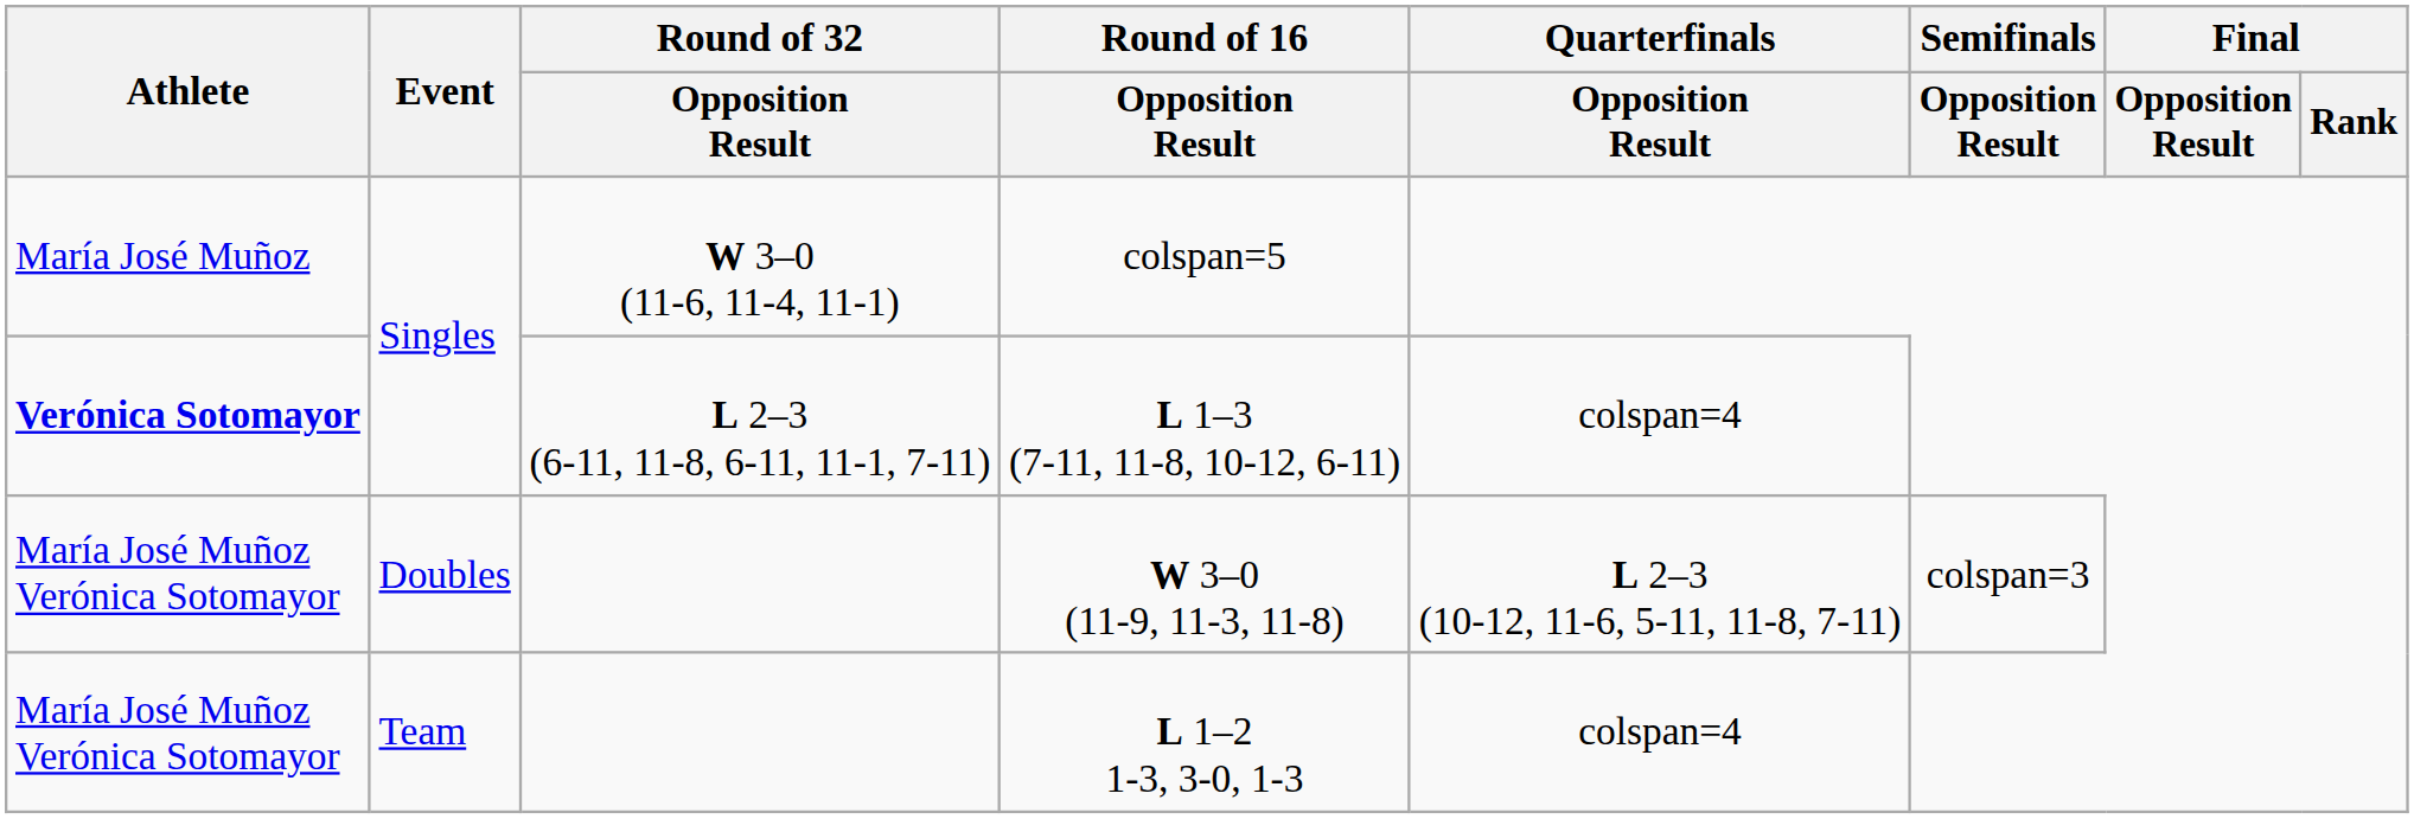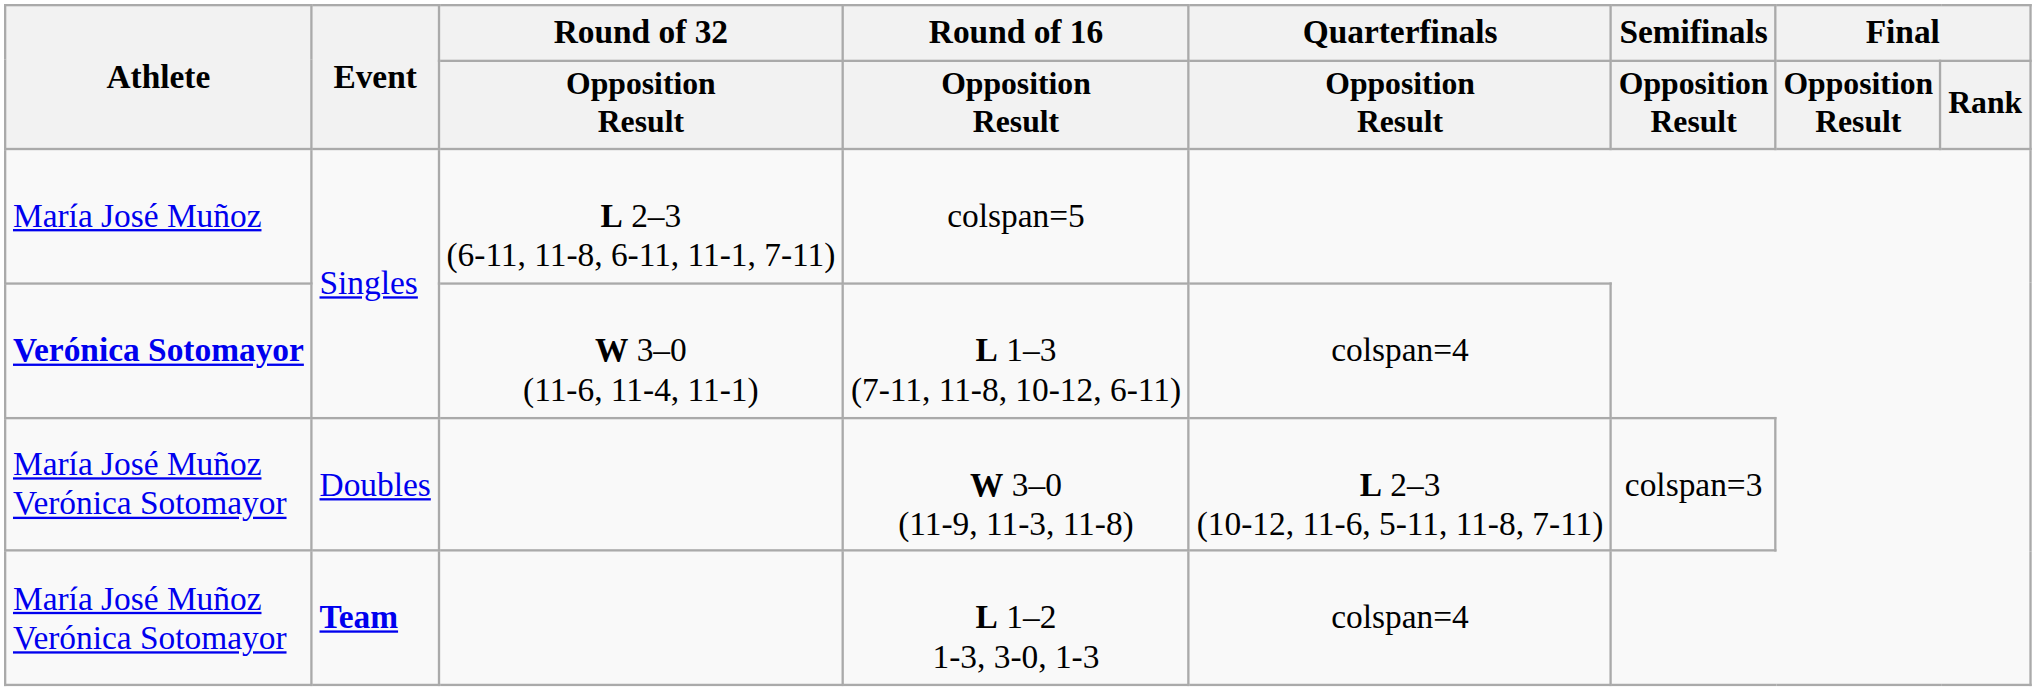colspan=5 | Round of 32 / Opposition Result: W 3–0 (11-6, 11-4, 11-1) -> L 2–3 (6-11, 11-8, 6-11, 11-1, 7-11)
L 1–3 (7-11, 11-8, 10-12, 6-11) | Round of 32 / Opposition Result: L 2–3 (6-11, 11-8, 6-11, 11-1, 7-11) -> W 3–0 (11-6, 11-4, 11-1)
L 1–2 1-3, 3-0, 1-3 | Event: normal -> bold
